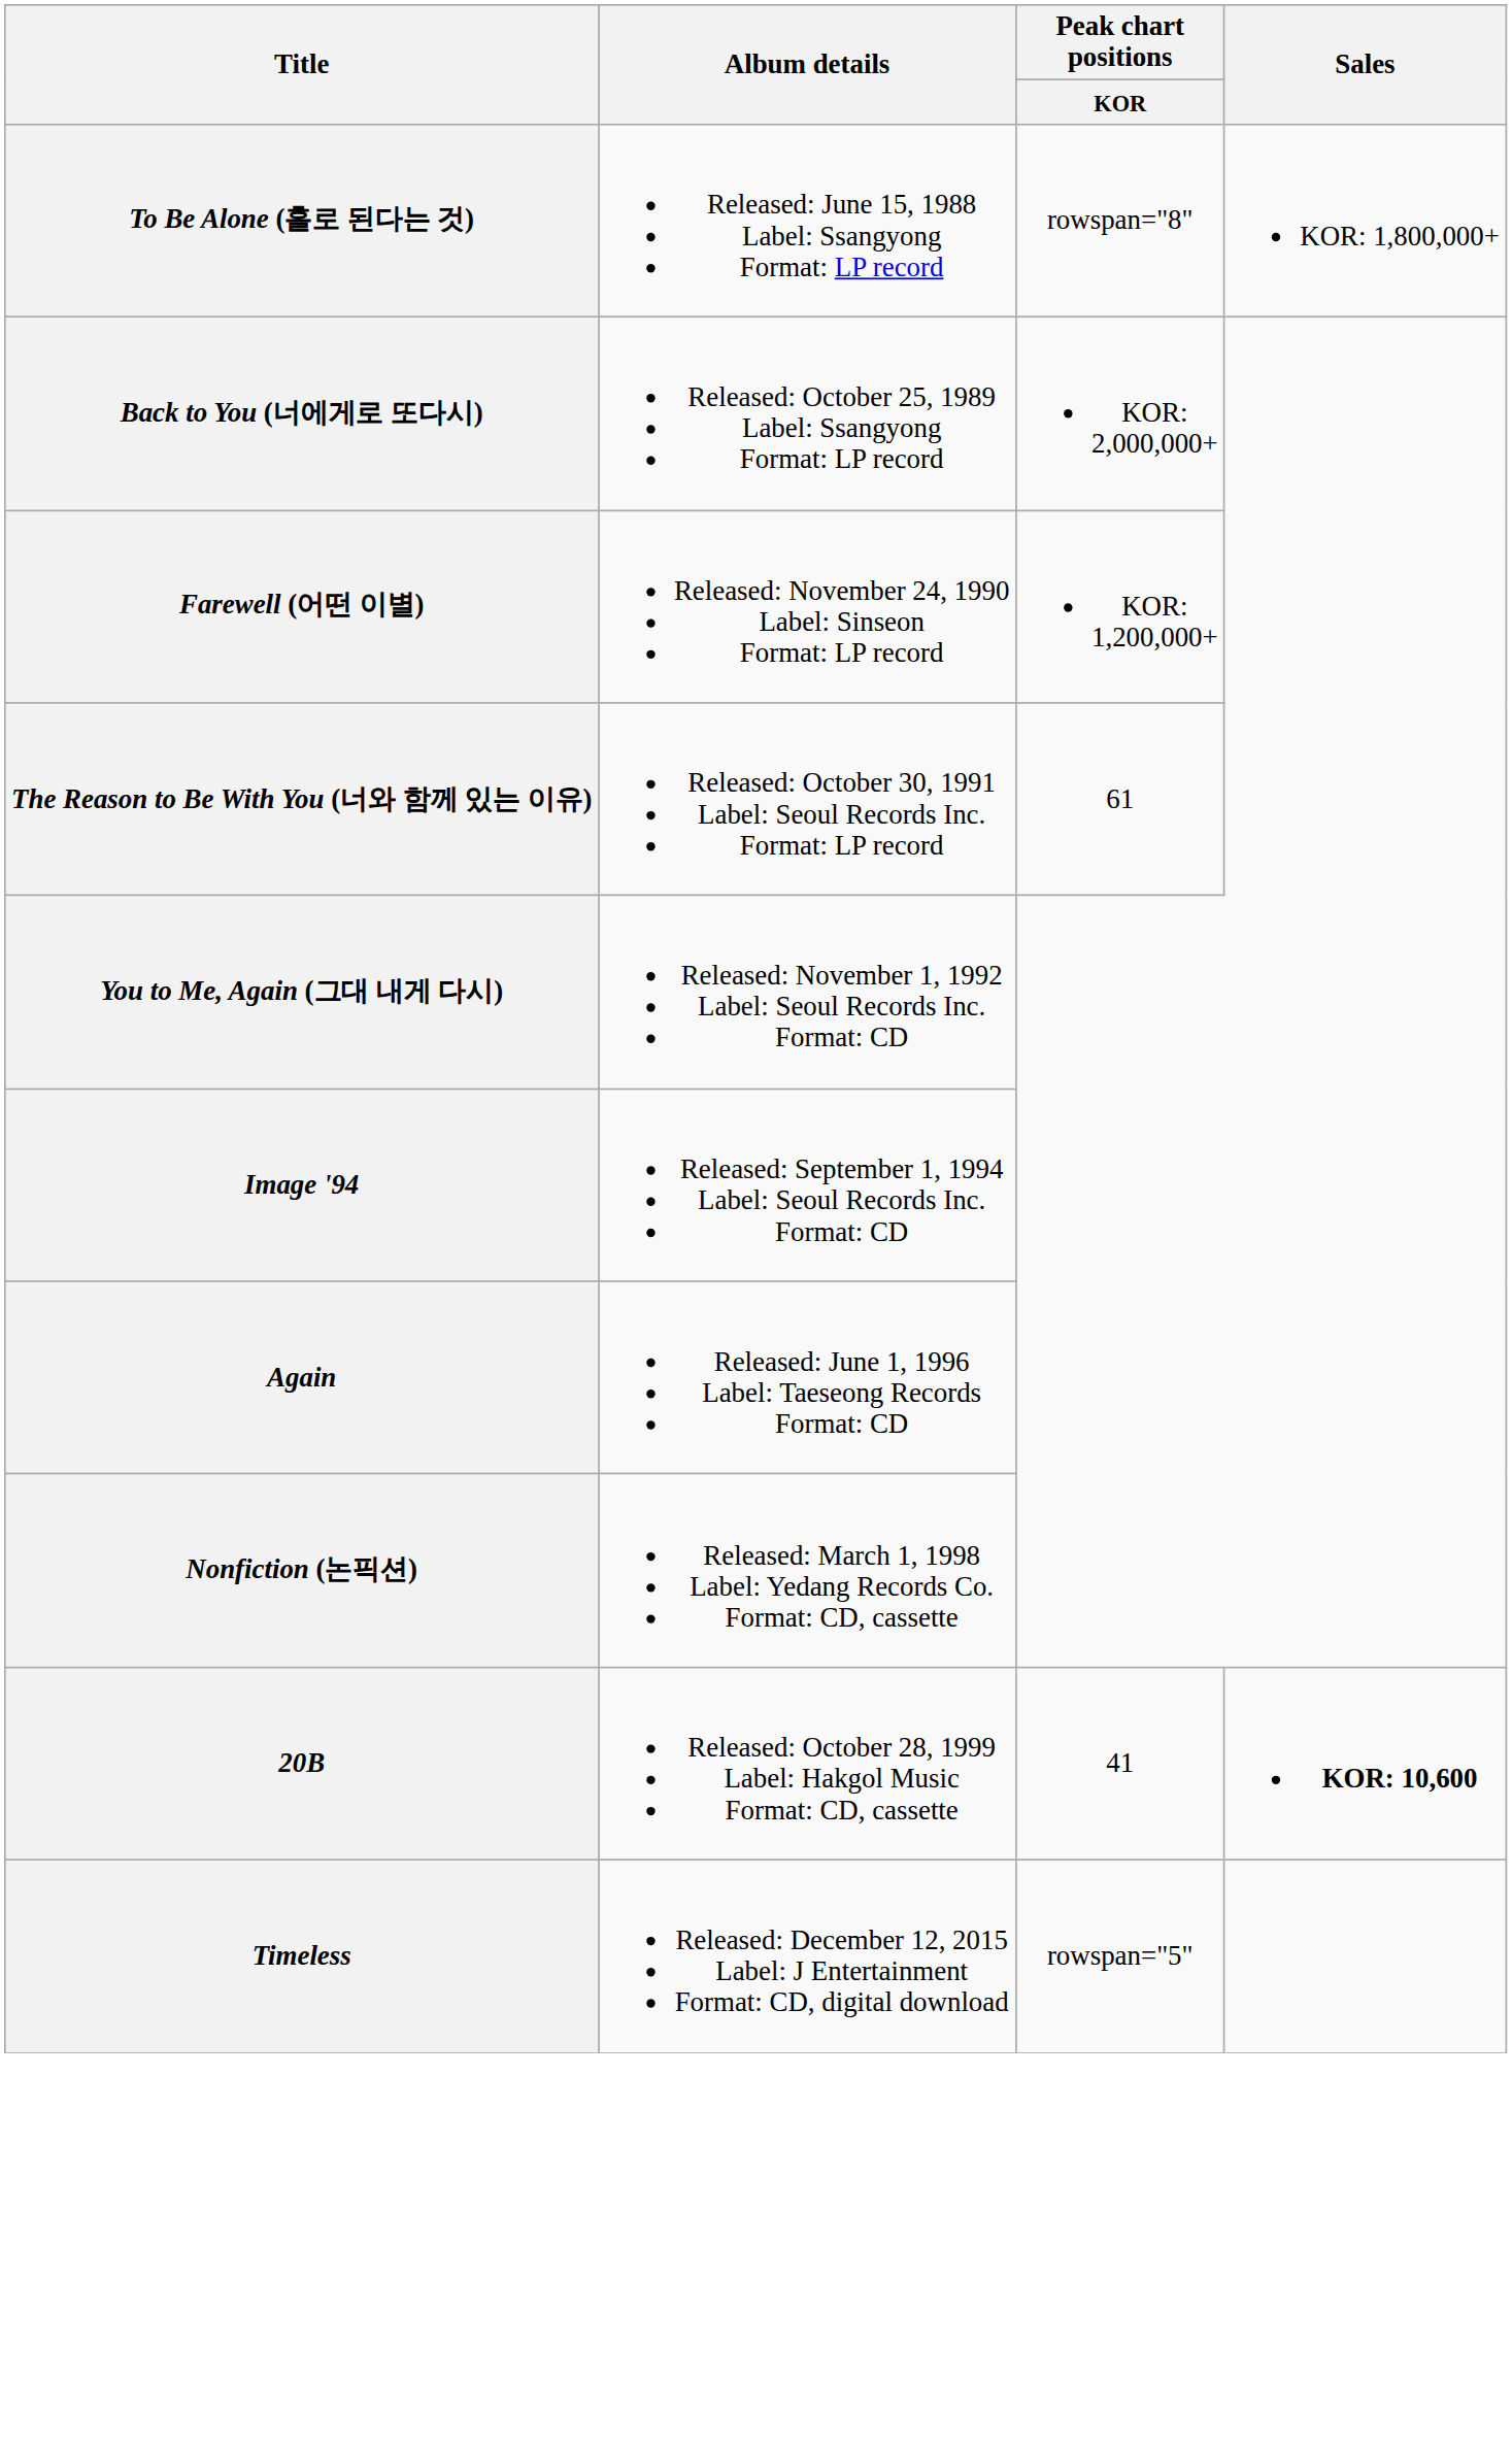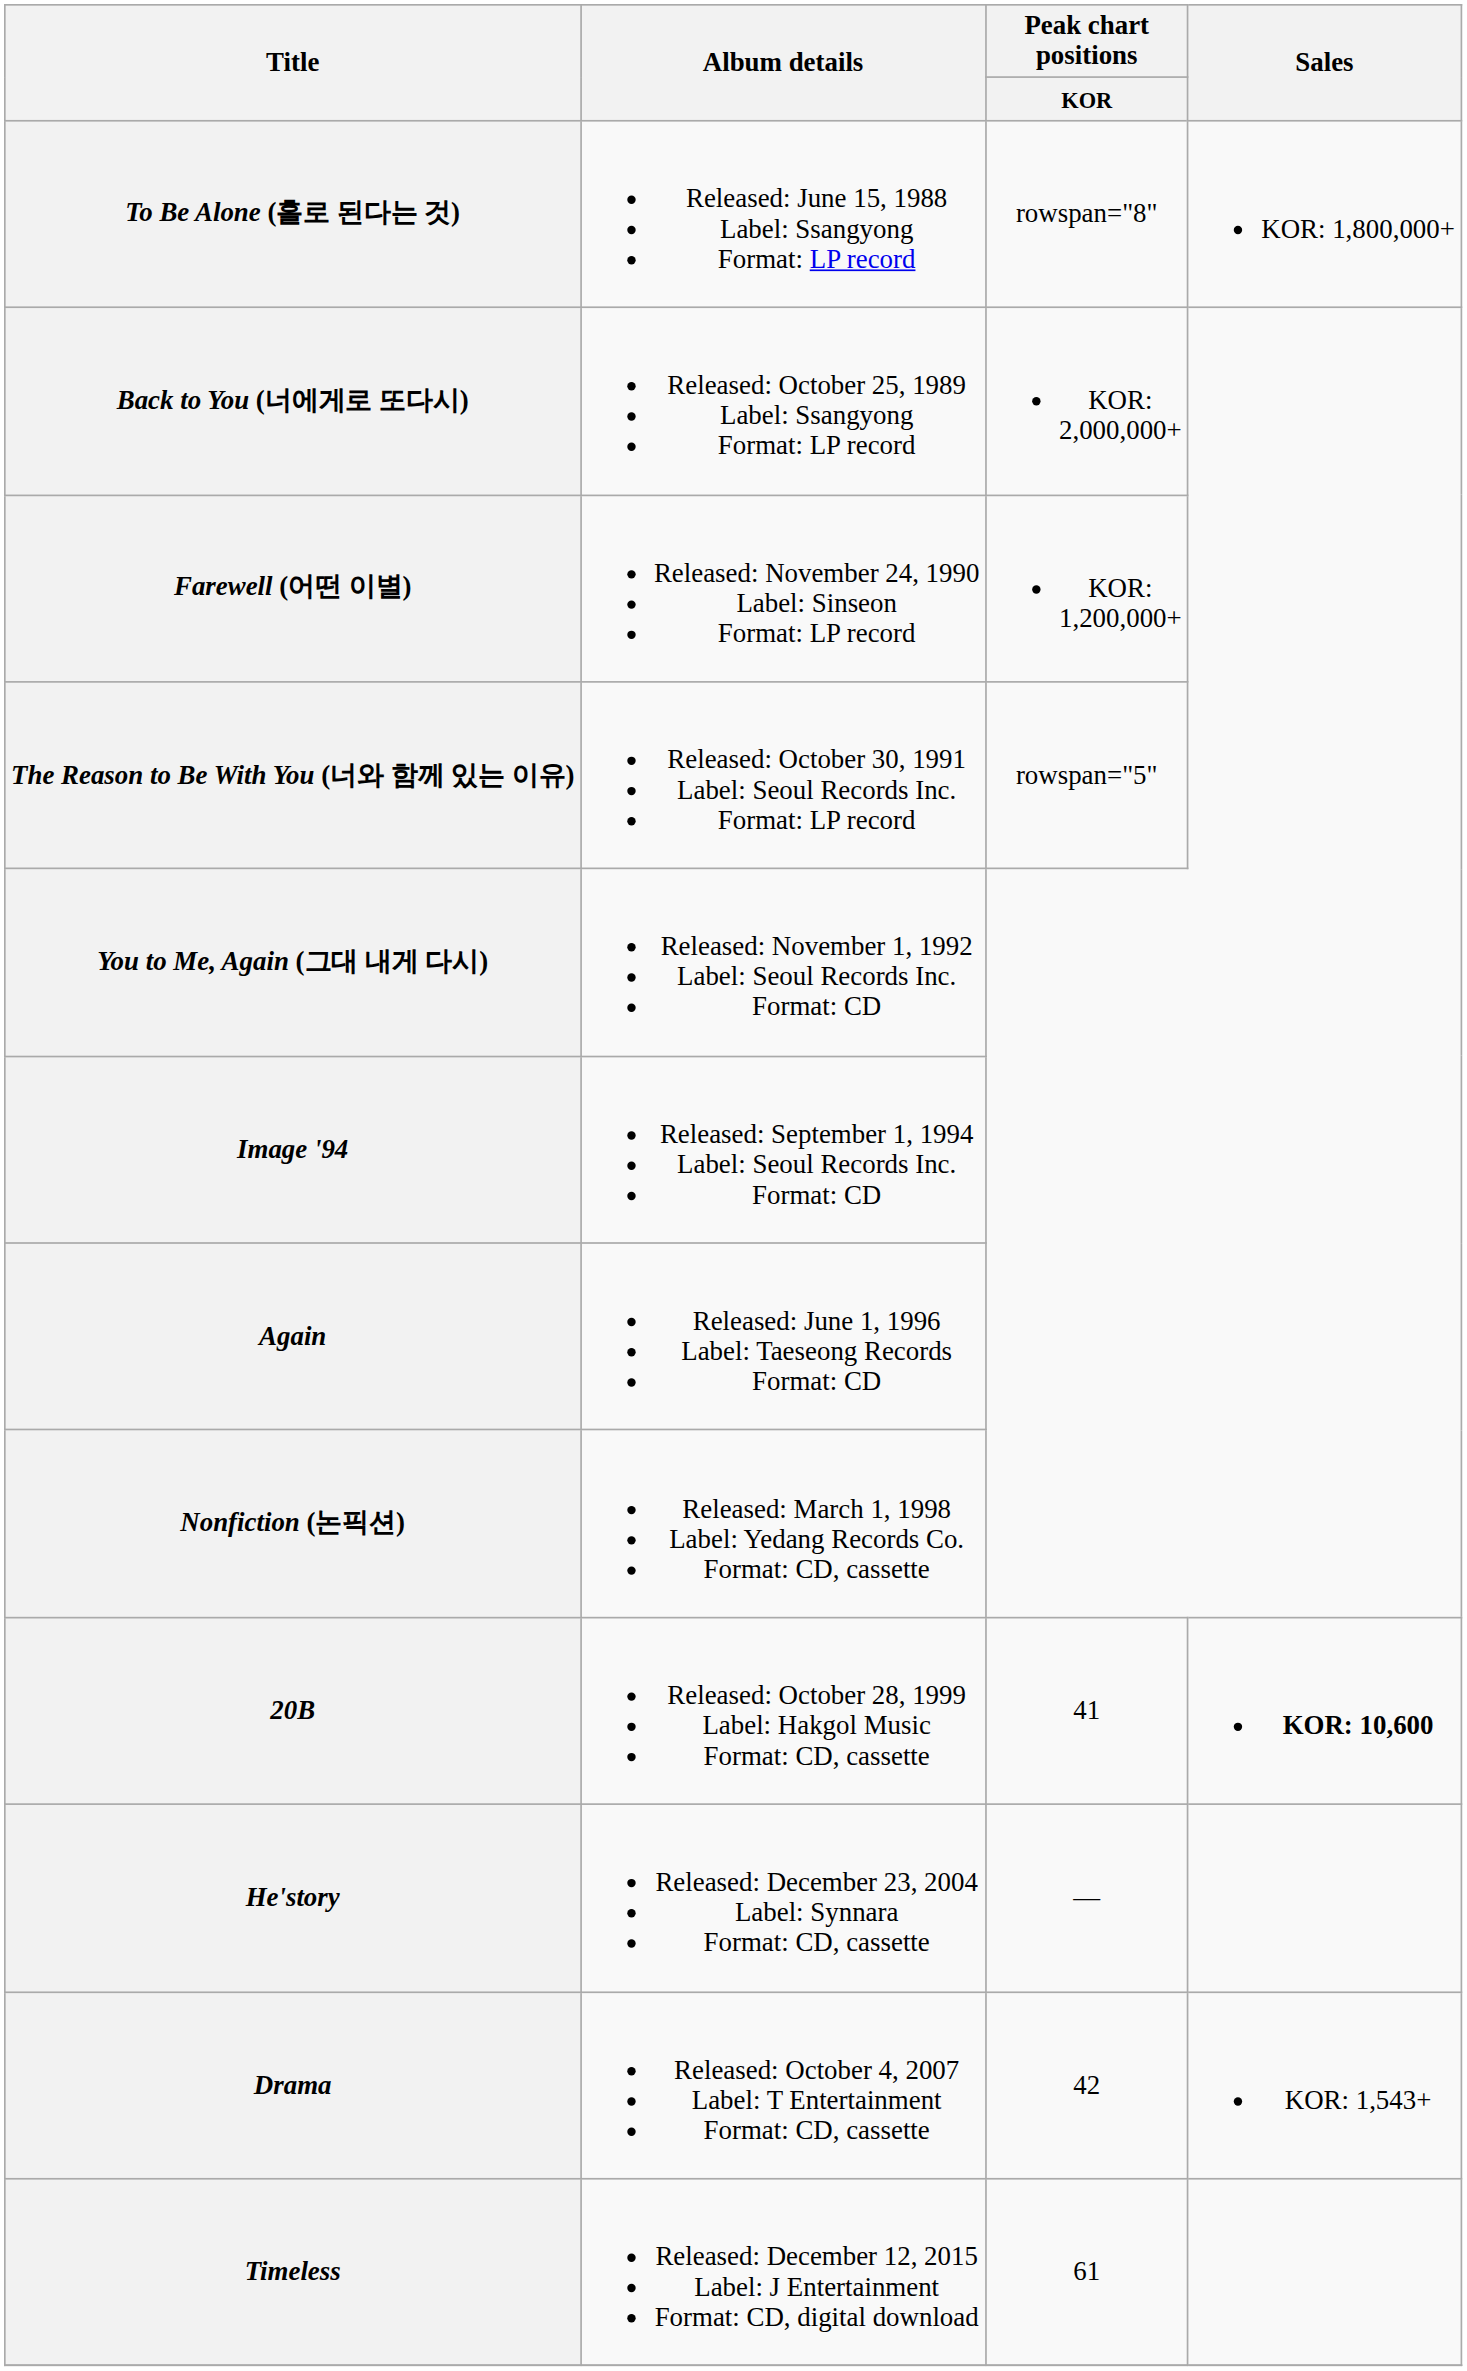The Reason to Be With You (너와 함께 있는 이유) | Peak chart positions / KOR: 61 -> rowspan="5"
+ row: He'story | Released: December 23, 2004 Label: Synnara Format: CD, cassette | —
+ row: Drama | Released: October 4, 2007 Label: T Entertainment Format: CD, cassette | 42 | KOR: 1,543+
Timeless | Peak chart positions / KOR: rowspan="5" -> 61
